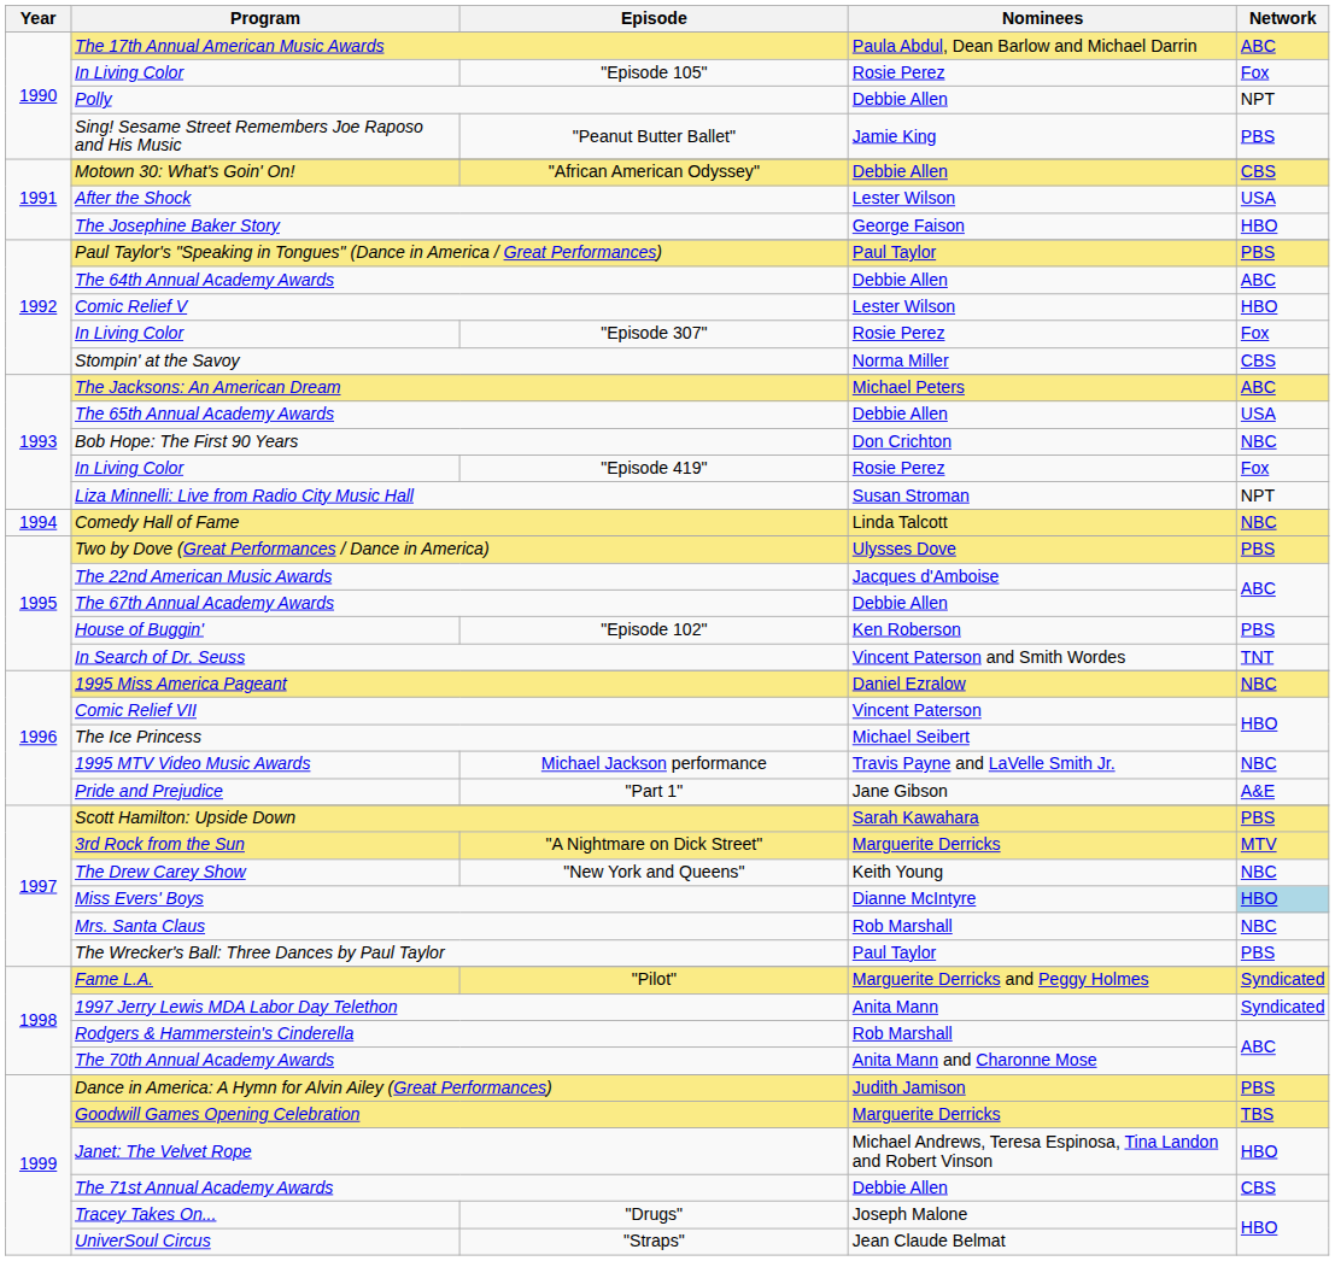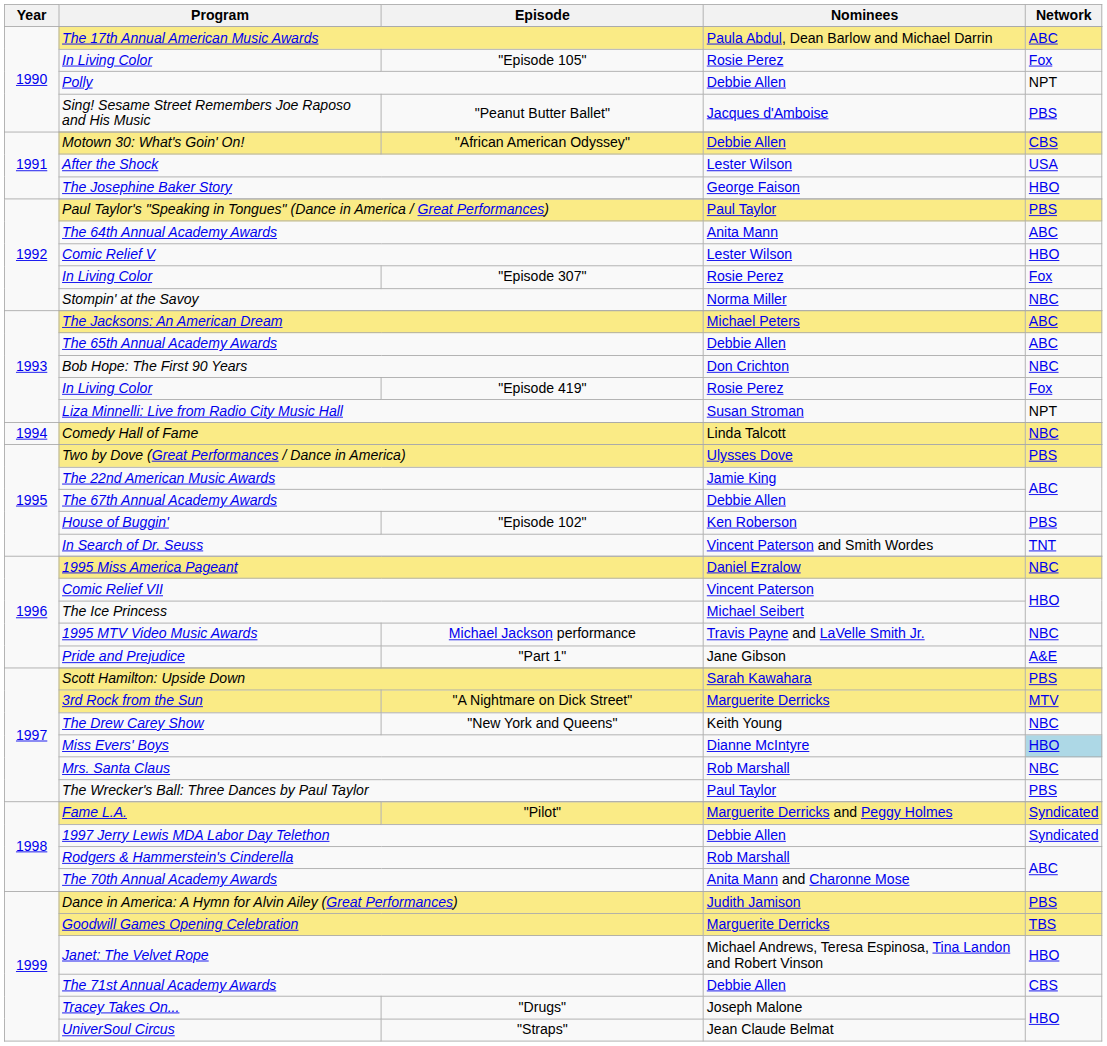"Peanut Butter Ballet" | Nominees: Jamie King -> Jacques d'Amboise
The 64th Annual Academy Awards | Nominees: Debbie Allen -> Anita Mann
Stompin' at the Savoy | Network: CBS -> NBC
The 65th Annual Academy Awards | Network: USA -> ABC
The 22nd American Music Awards | Nominees: Jacques d'Amboise -> Jamie King
1997 Jerry Lewis MDA Labor Day Telethon | Nominees: Anita Mann -> Debbie Allen
